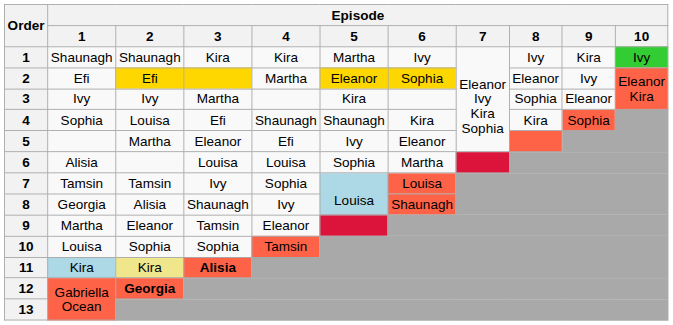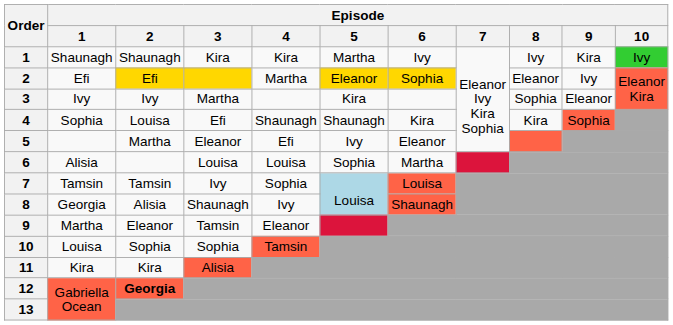11 | Episode / 1: lightblue background -> no background
11 | Episode / 2: khaki background -> no background
11 | Episode / 3: bold -> normal
